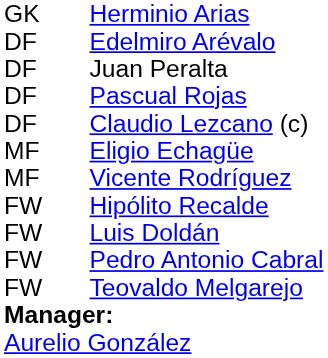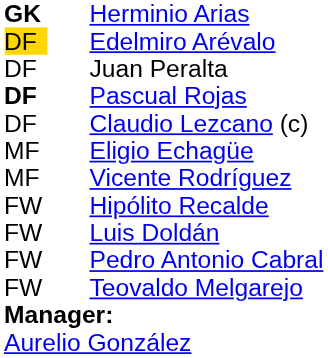Herminio Arias | column 1: normal -> bold
Edelmiro Arévalo | column 1: no background -> gold background
Pascual Rojas | column 1: normal -> bold
